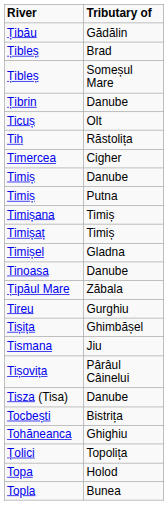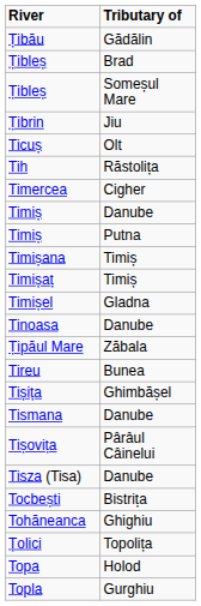row 5 | Tributary of: Danube -> Jiu
row 16 | Tributary of: Gurghiu -> Bunea
row 18 | Tributary of: Jiu -> Danube
row 25 | Tributary of: Bunea -> Gurghiu
